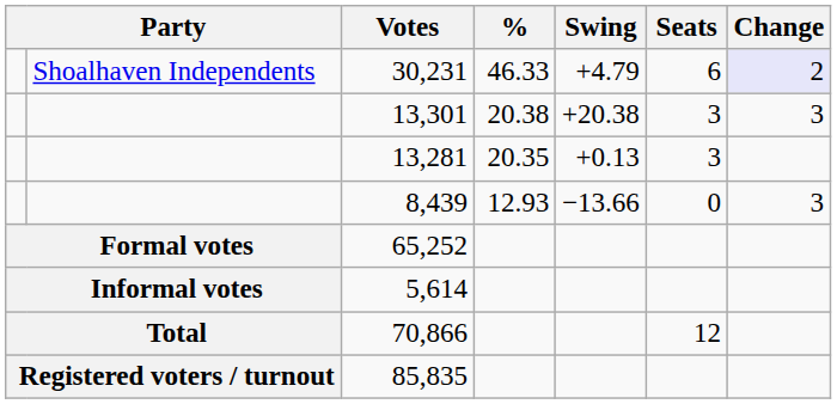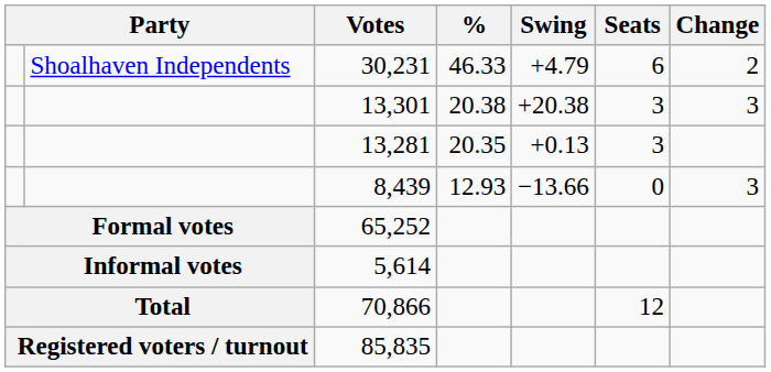30,231 | Change: lavender background -> no background
